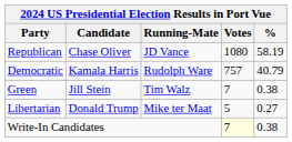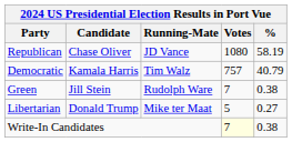Democratic | Running-Mate: Rudolph Ware -> Tim Walz
Green | Running-Mate: Tim Walz -> Rudolph Ware
